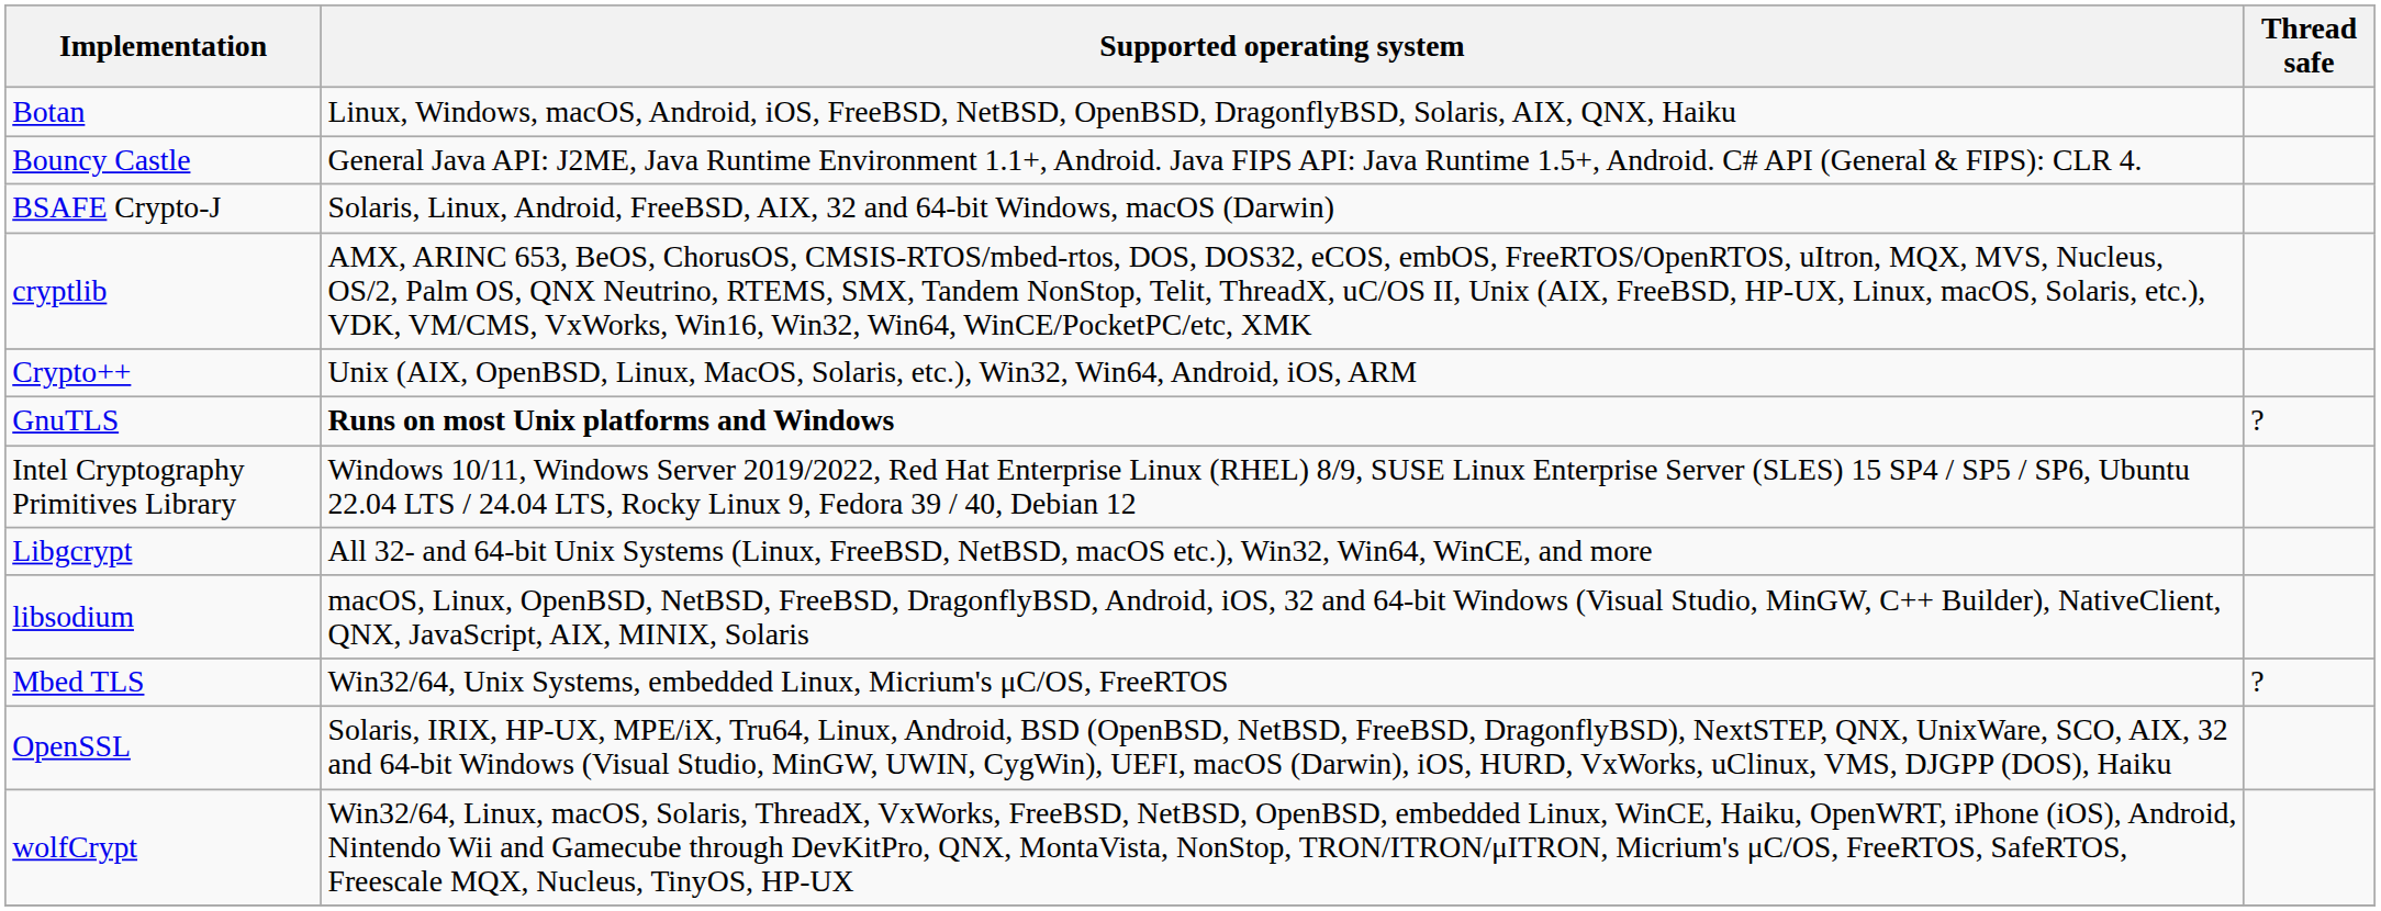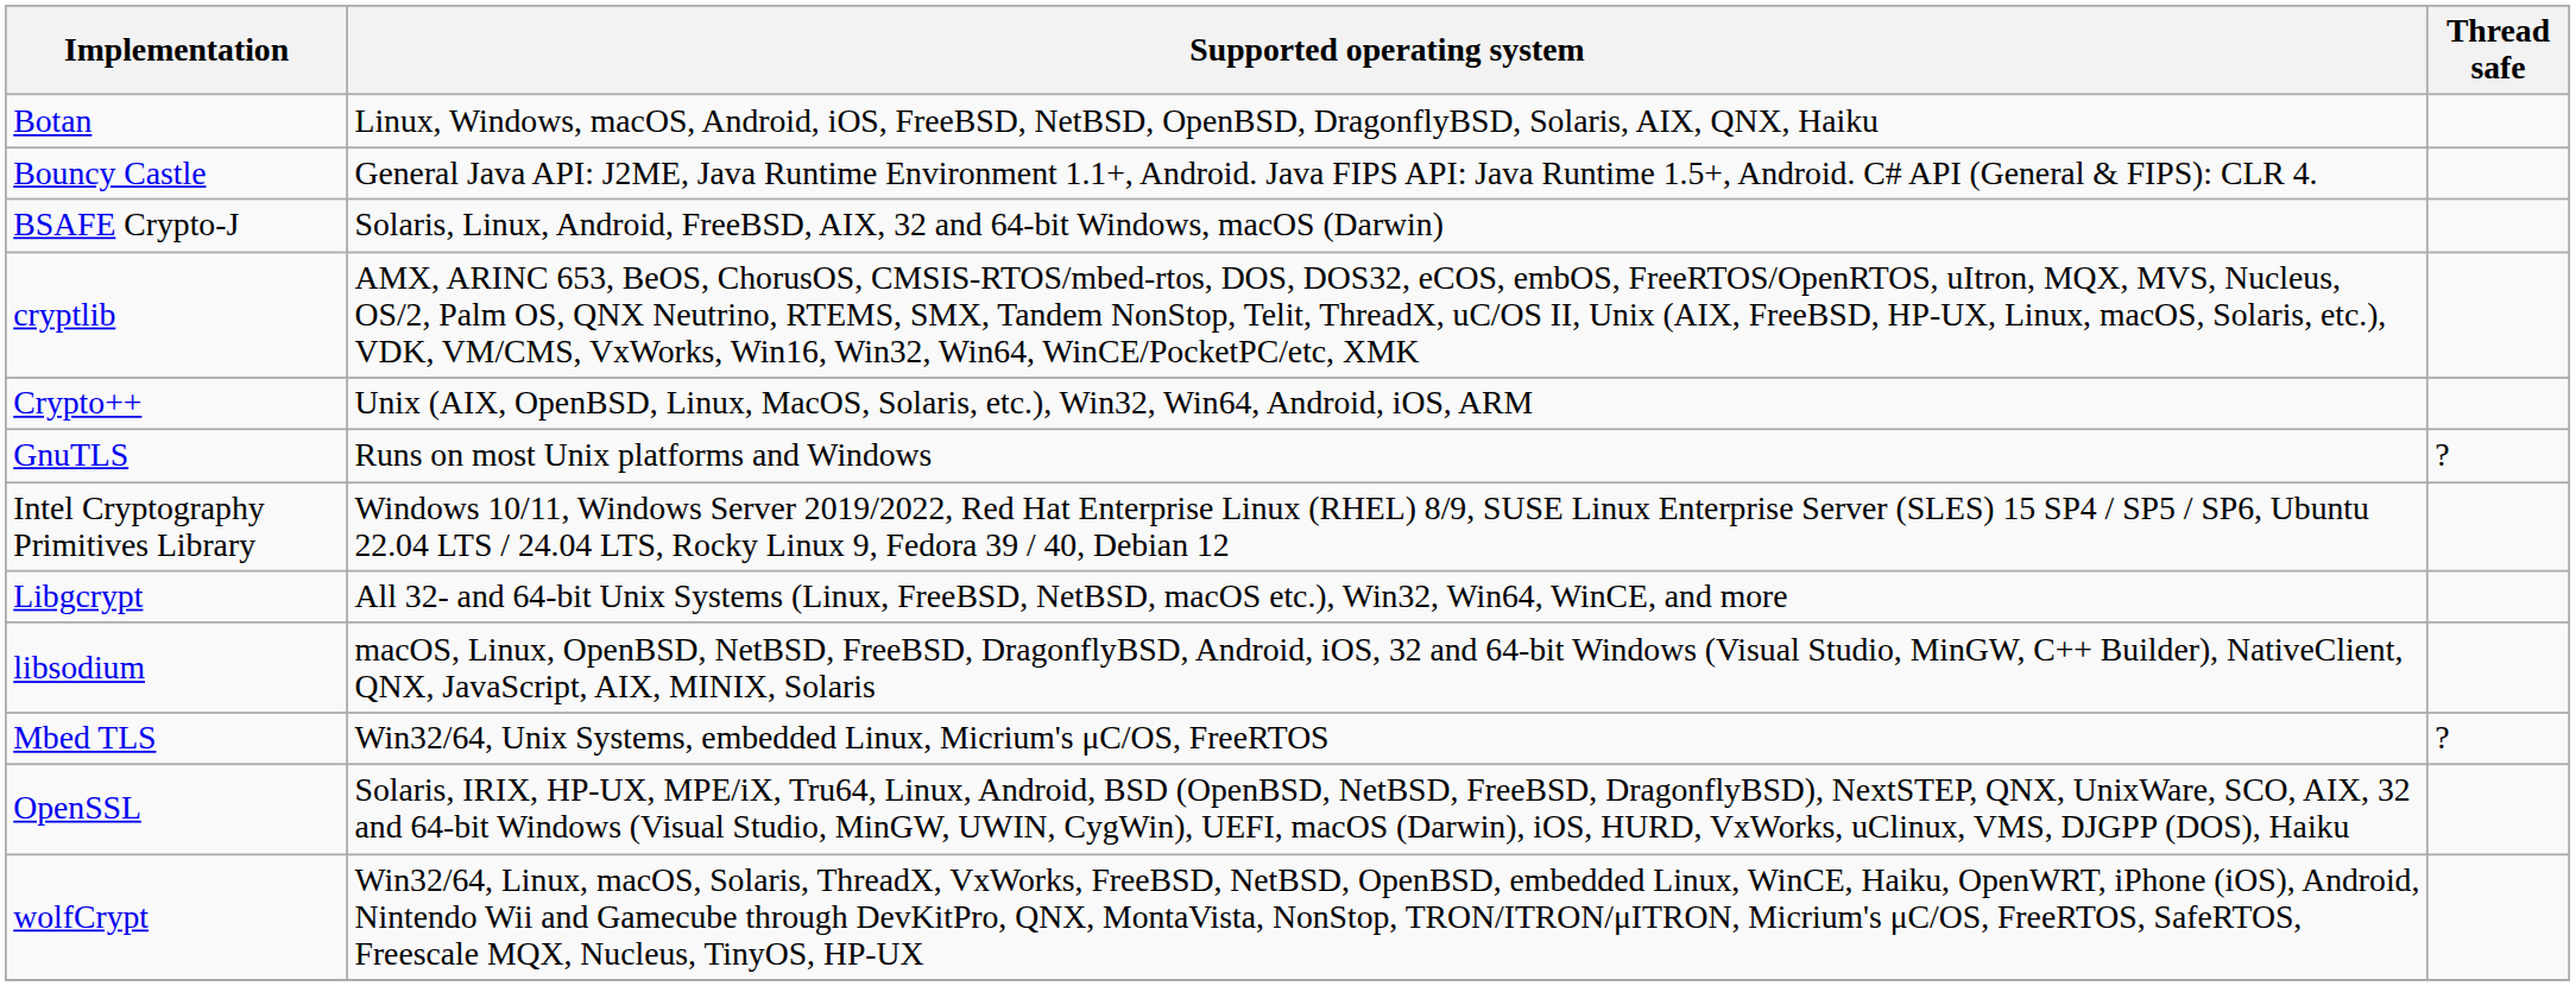GnuTLS | Supported operating system: bold -> normal
